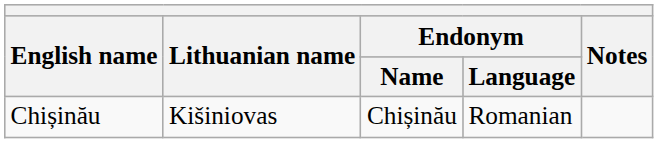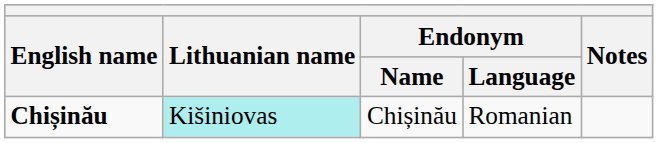row 4 | English name: normal -> bold
row 4 | Lithuanian name: no background -> paleturquoise background
